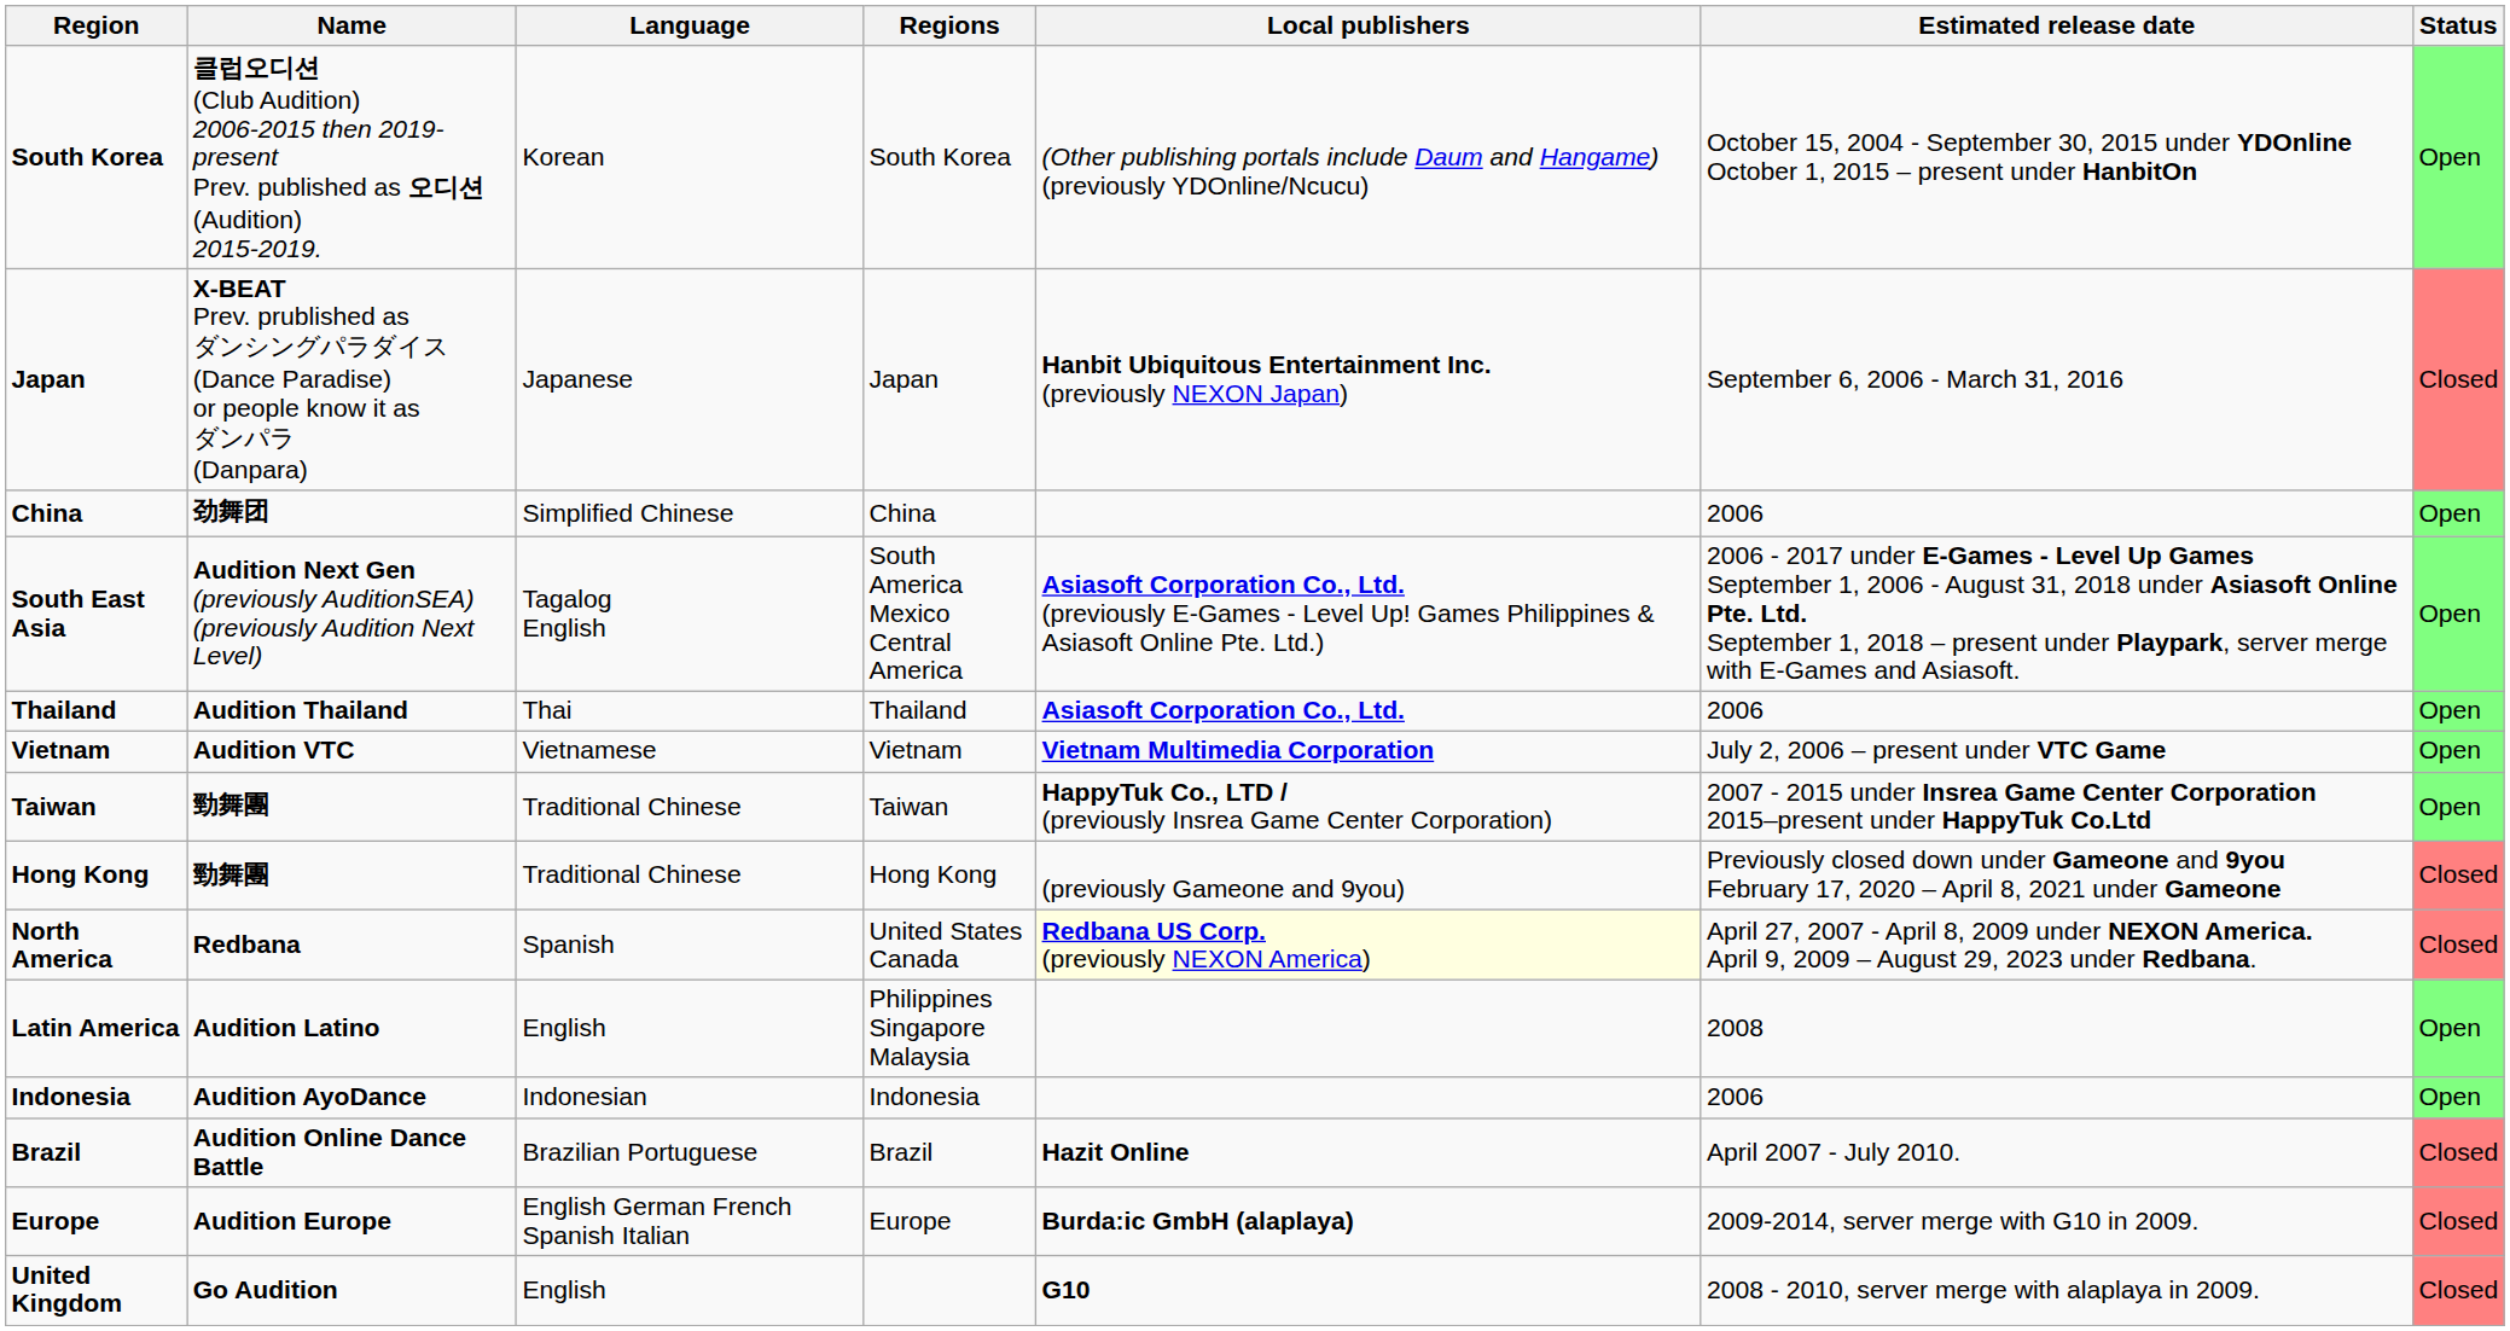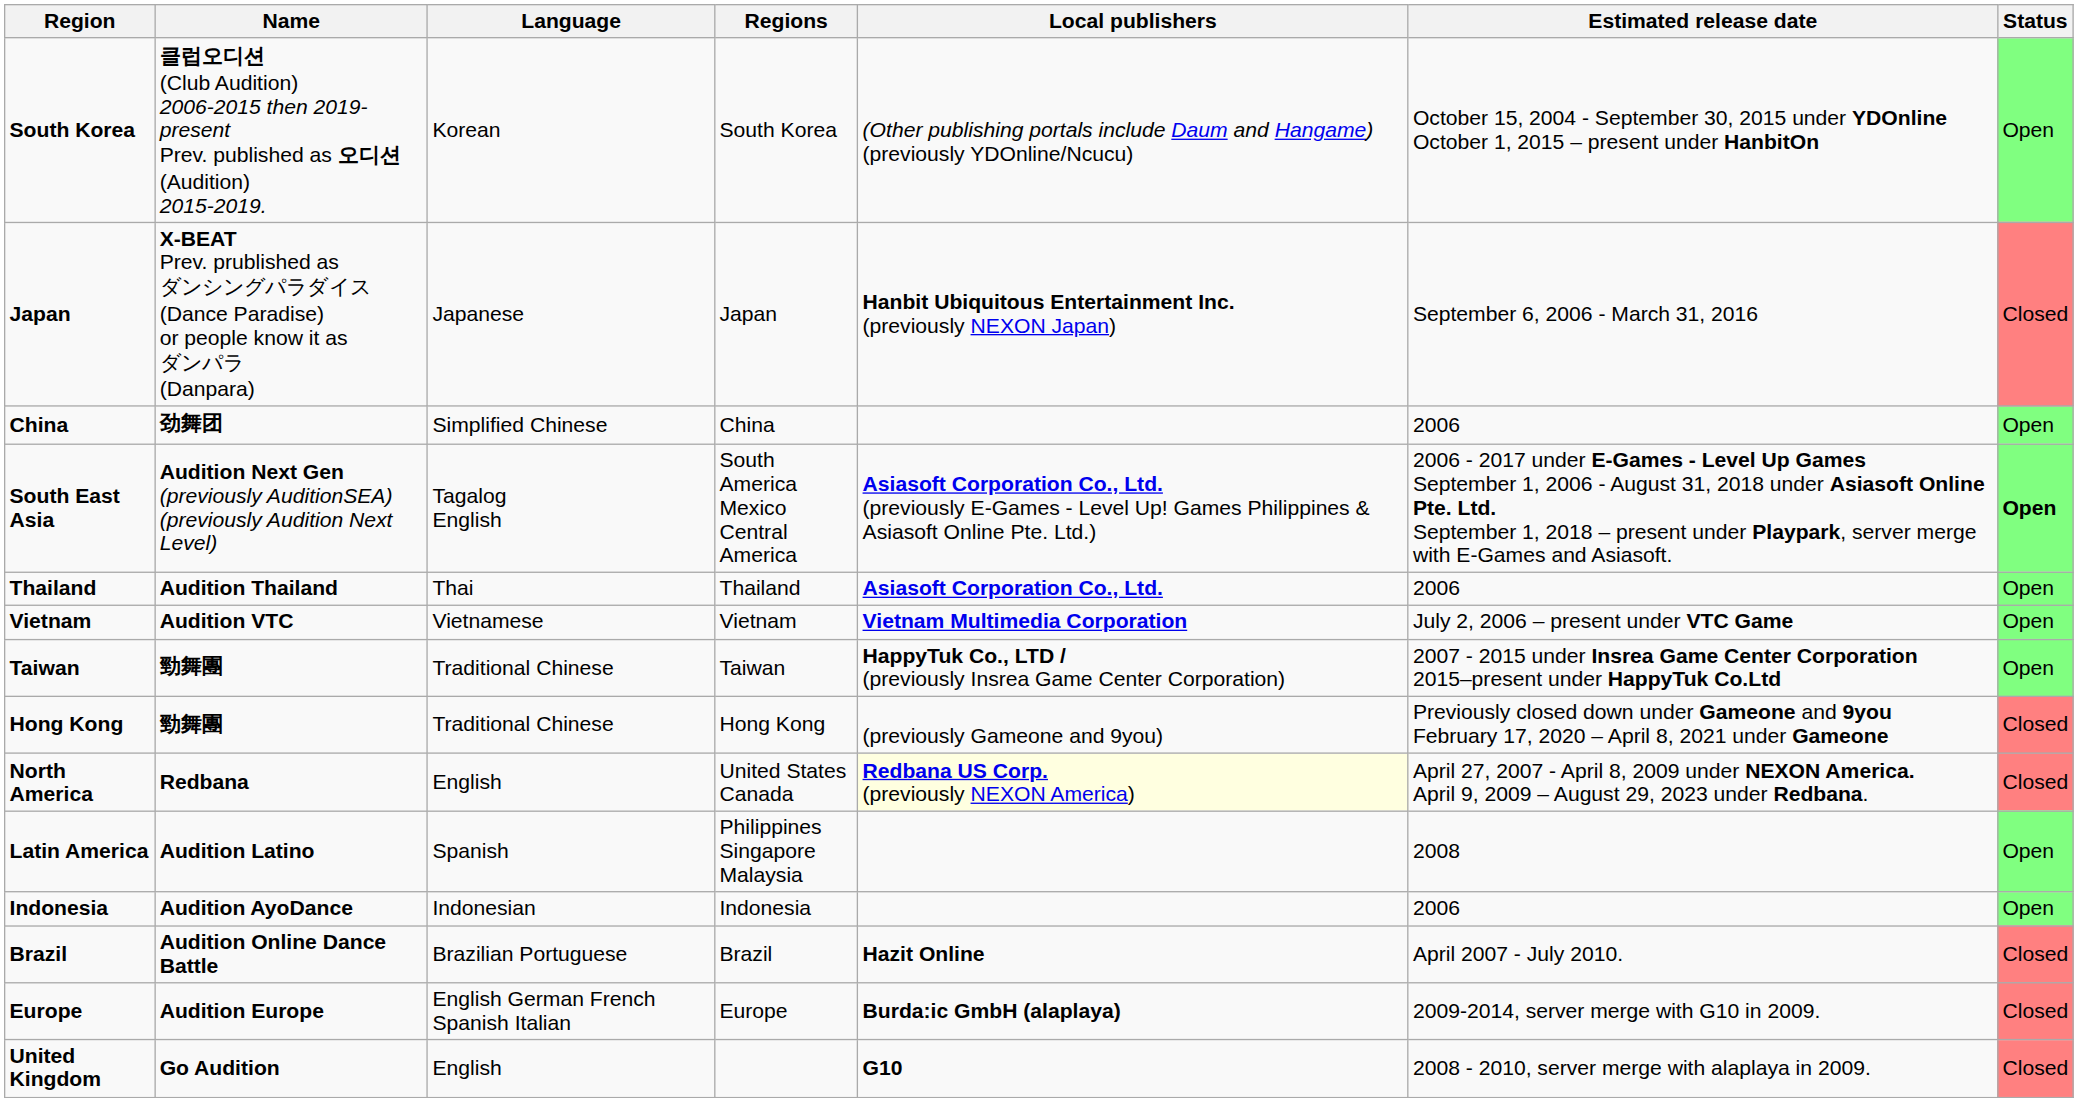South East Asia | Status: normal -> bold
North America | Language: Spanish -> English
Latin America | Language: English -> Spanish
